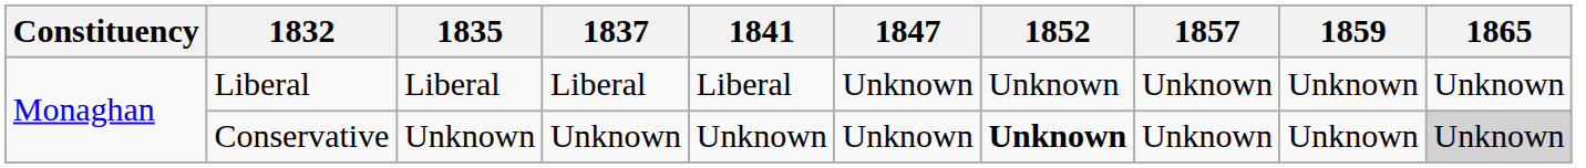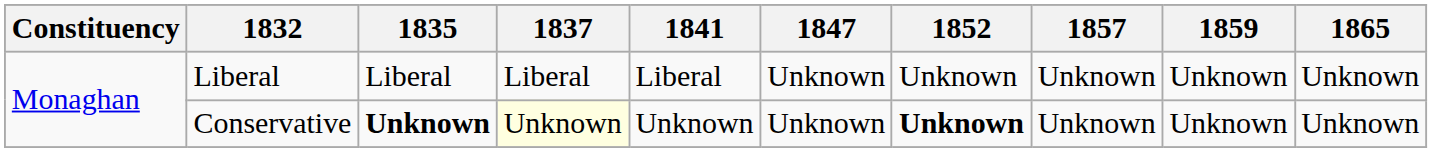Conservative | 1835: normal -> bold
Conservative | 1837: no background -> lightyellow background
Conservative | 1865: lightgrey background -> no background
